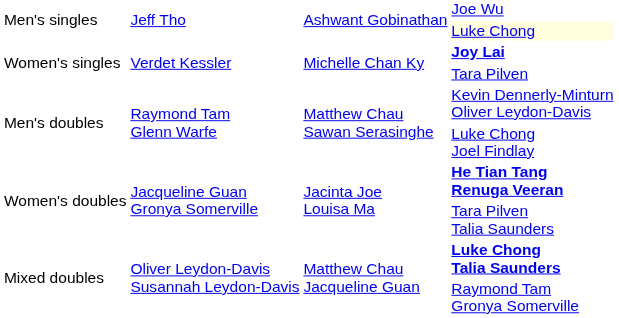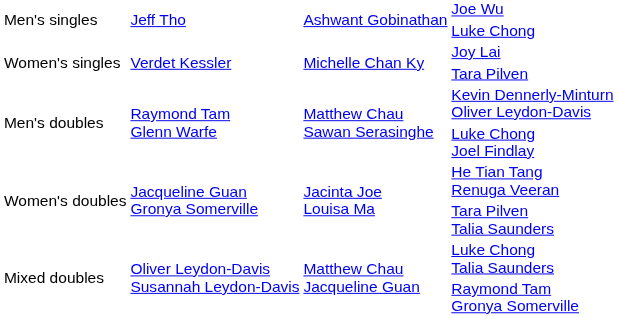Luke Chong | column 4: lightyellow background -> no background
Joy Lai | column 4: bold -> normal
He Tian Tang Renuga Veeran | column 4: bold -> normal
Luke Chong Talia Saunders | column 4: bold -> normal
